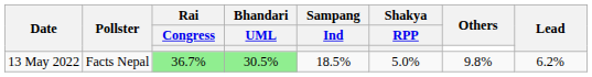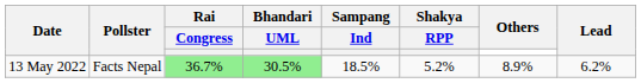13 May 2022 | Shakya / RPP: 5.0% -> 5.2%
13 May 2022 | Others: 9.8% -> 8.9%
